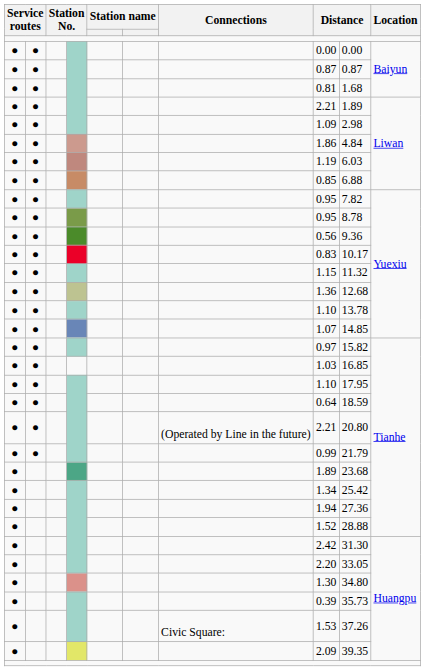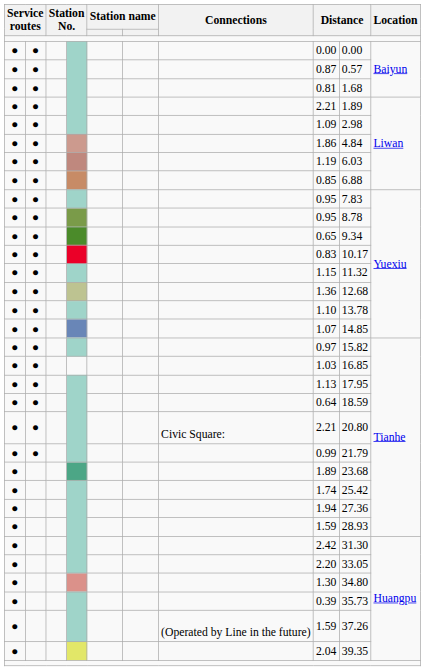row 5 | column 9: 0.87 -> 0.57
row 12 | column 9: 7.82 -> 7.83
row 14 | column 8: 0.56 -> 0.65
row 14 | column 9: 9.36 -> 9.34
row 22 | column 8: 1.10 -> 1.13
row 24 | Connections: (Operated by Line in the future) -> Civic Square:
row 27 | column 8: 1.34 -> 1.74
row 29 | column 8: 1.52 -> 1.59
row 29 | column 9: 28.88 -> 28.93
row 34 | Connections: Civic Square: -> (Operated by Line in the future)
row 34 | column 8: 1.53 -> 1.59
row 35 | column 8: 2.09 -> 2.04
